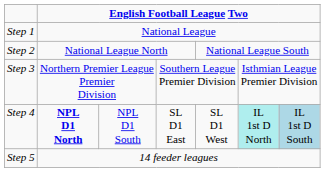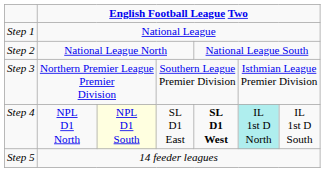Step 4 | column 2: bold -> normal
Step 4 | column 3: no background -> lightyellow background
Step 4 | column 5: normal -> bold
Step 4 | column 7: lightblue background -> no background
